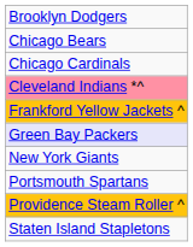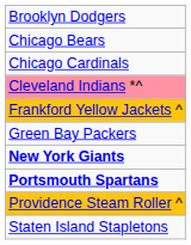row 6 | column 1: lavender background -> no background
row 7 | column 1: normal -> bold
row 8 | column 1: normal -> bold
